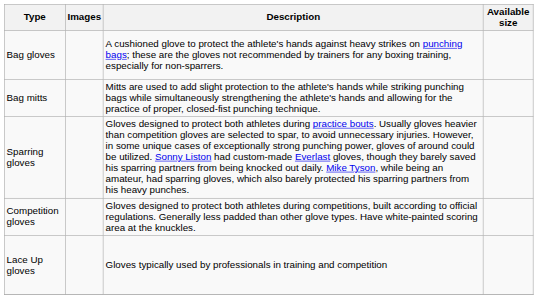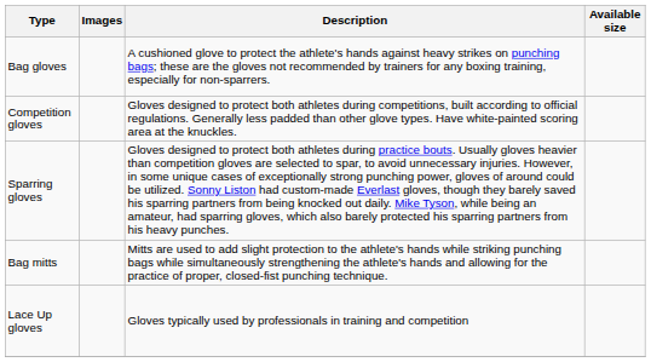rows swapped: Bag mitts <-> Competition gloves
